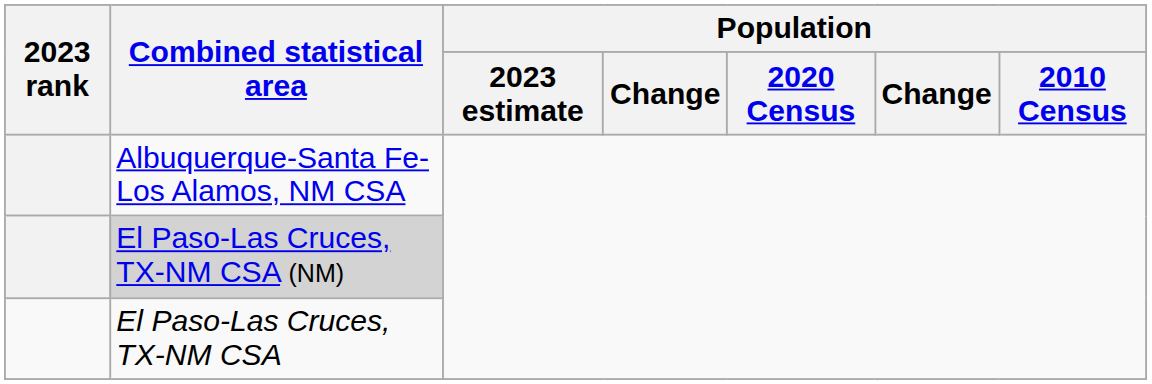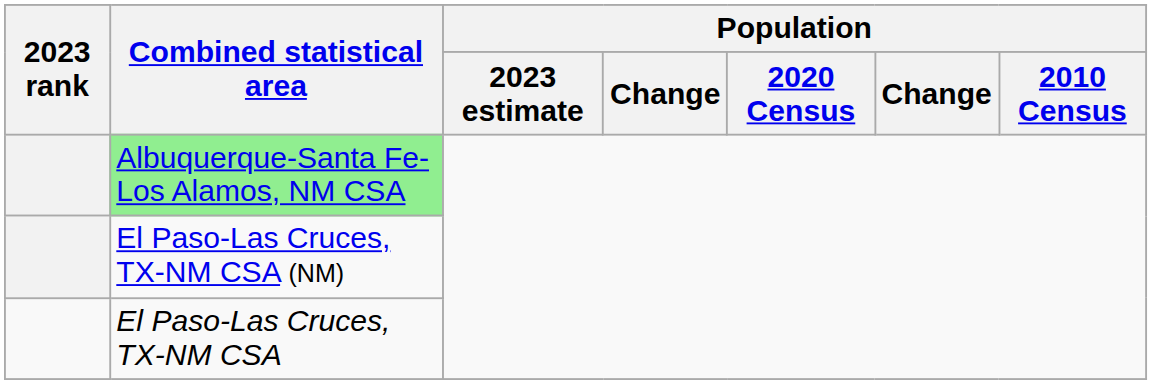Albuquerque-Santa Fe-Los Alamos, NM CSA | Combined statistical area: no background -> lightgreen background
El Paso-Las Cruces, TX-NM CSA (NM) | Combined statistical area: lightgrey background -> no background
